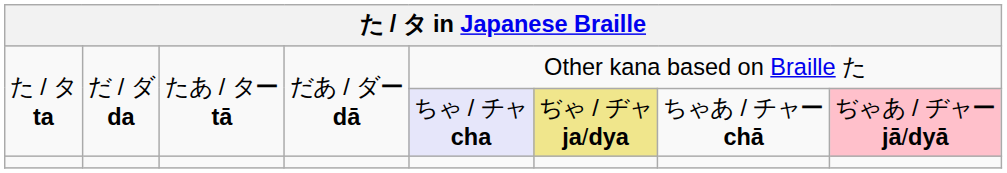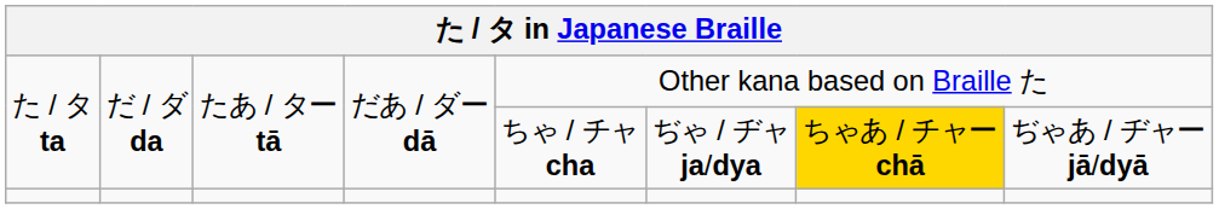row 3 | column 5: lavender background -> no background
row 3 | column 6: khaki background -> no background
row 3 | column 7: no background -> gold background
row 3 | column 8: pink background -> no background
